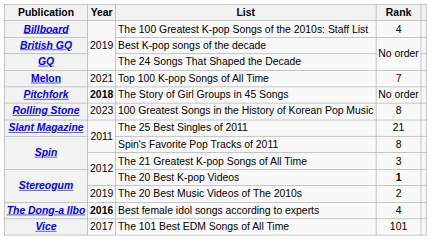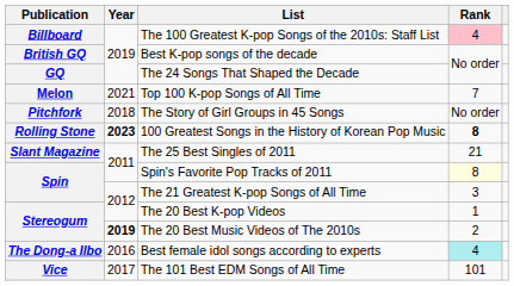The 100 Greatest K-pop Songs of the 2010s: Staff List | Rank: no background -> pink background
The Story of Girl Groups in 45 Songs | Year: bold -> normal
100 Greatest Songs in the History of Korean Pop Music | Year: normal -> bold
100 Greatest Songs in the History of Korean Pop Music | Rank: normal -> bold
Spin's Favorite Pop Tracks of 2011 | Rank: no background -> lightyellow background
The 20 Best K-pop Videos | Rank: bold -> normal
The 20 Best Music Videos of The 2010s | Year: normal -> bold
Best female idol songs according to experts | Year: bold -> normal
Best female idol songs according to experts | Rank: no background -> paleturquoise background
